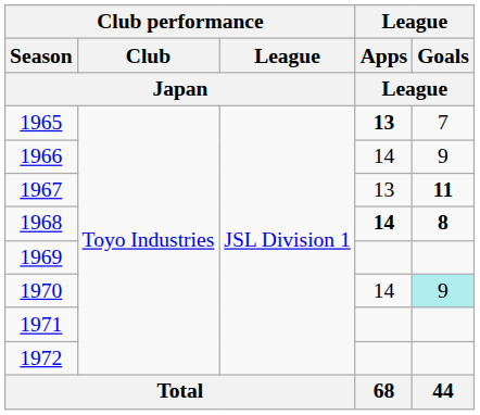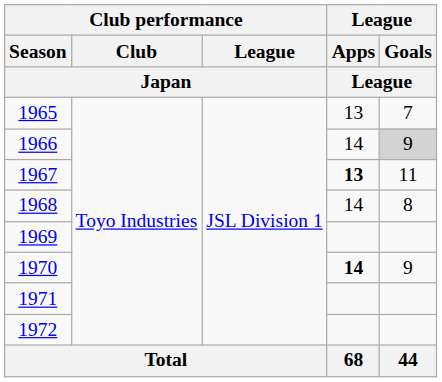1965 | League / Apps / League: bold -> normal
1966 | League / Goals / League: no background -> lightgrey background
1967 | League / Apps / League: normal -> bold
1967 | League / Goals / League: bold -> normal
1968 | League / Apps / League: bold -> normal
1968 | League / Goals / League: bold -> normal
1970 | League / Apps / League: normal -> bold
1970 | League / Goals / League: paleturquoise background -> no background
